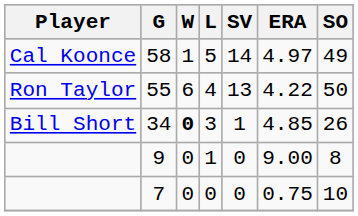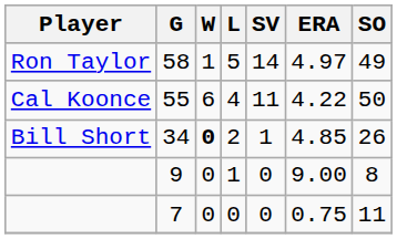58 | Player: Cal Koonce -> Ron Taylor
55 | Player: Ron Taylor -> Cal Koonce
55 | SV: 13 -> 11
34 | L: 3 -> 2
7 | SO: 10 -> 11
